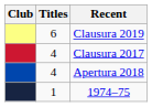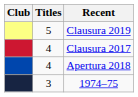Clausura 2019 | Titles: 6 -> 5
1974–75 | Titles: 1 -> 3
